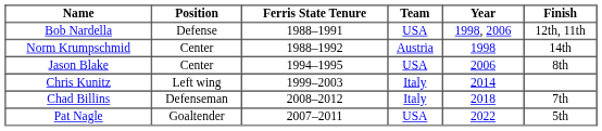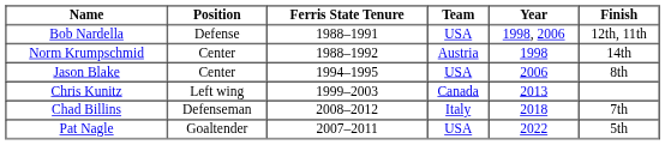Chris Kunitz | Team: Italy -> Canada
Chris Kunitz | Year: 2014 -> 2013
